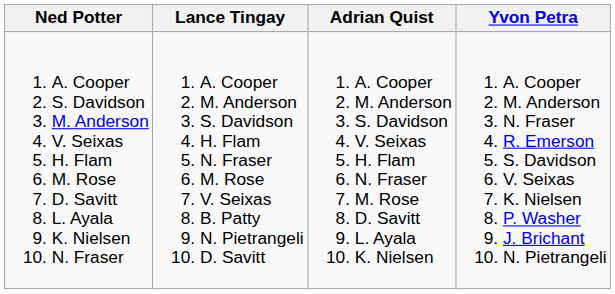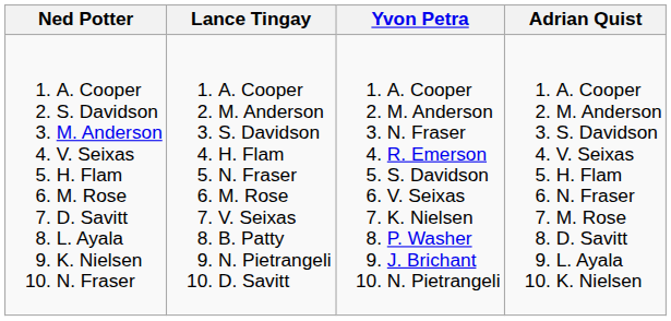columns swapped: Adrian Quist <-> Yvon Petra
